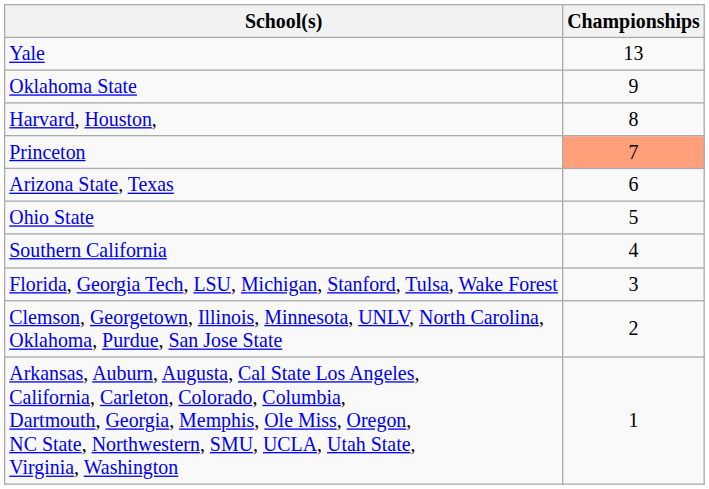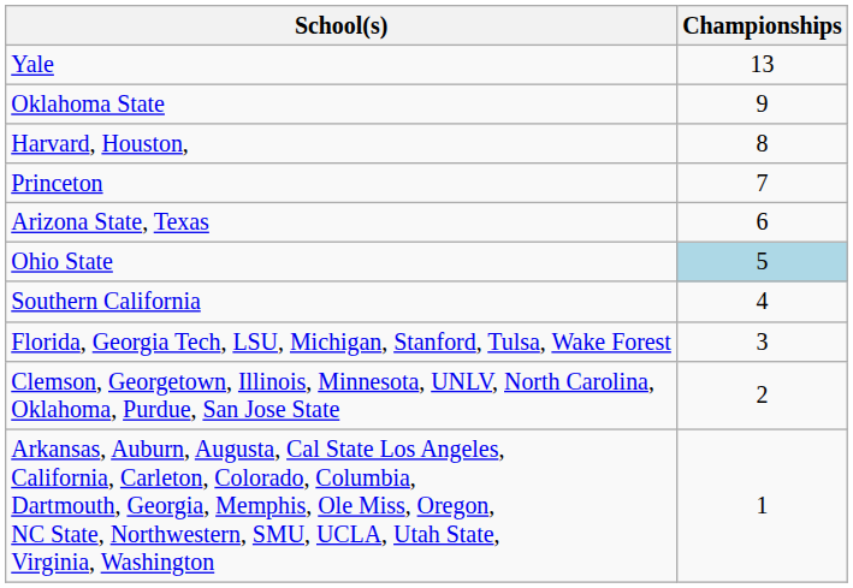Princeton | Championships: lightsalmon background -> no background
Ohio State | Championships: no background -> lightblue background
